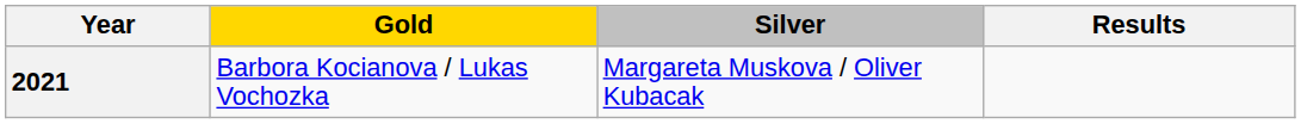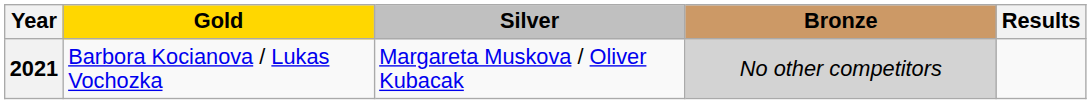+ column: Bronze | No other competitors
